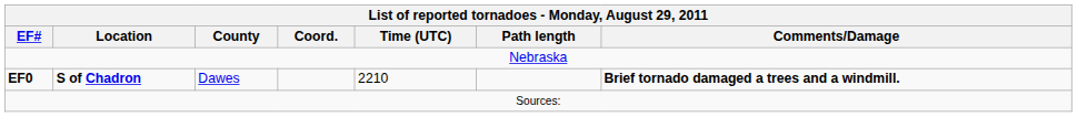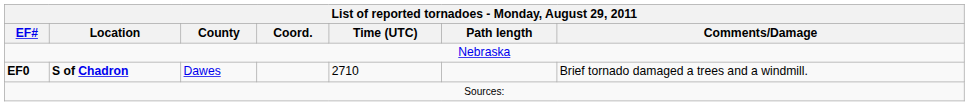EF0 | Time (UTC): 2210 -> 2710
EF0 | Comments/Damage: bold -> normal
